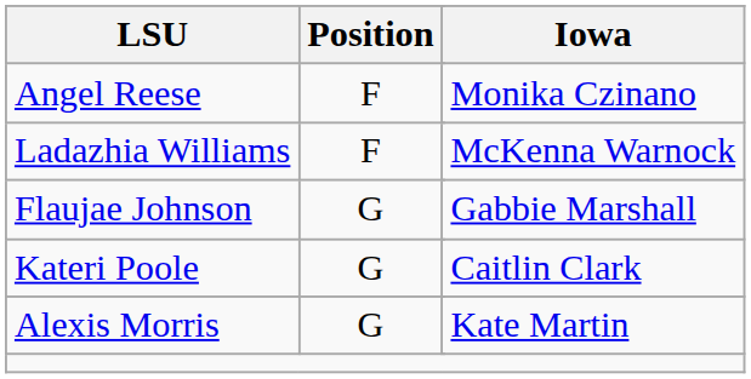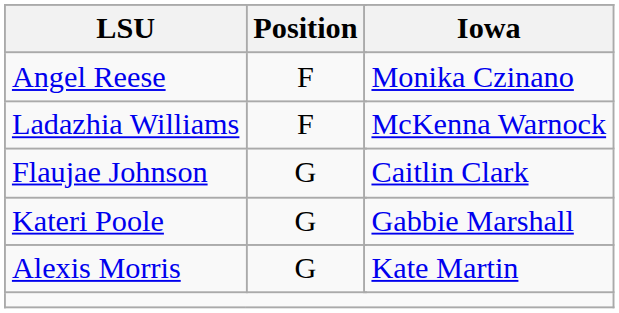Flaujae Johnson | Iowa: Gabbie Marshall -> Caitlin Clark
Kateri Poole | Iowa: Caitlin Clark -> Gabbie Marshall
